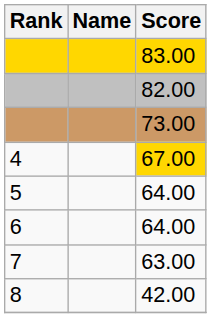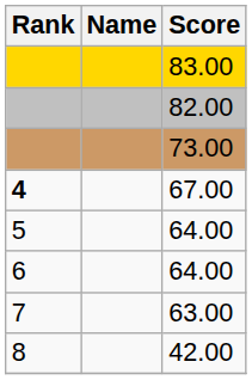67.00 | Rank: normal -> bold
67.00 | Score: gold background -> no background
